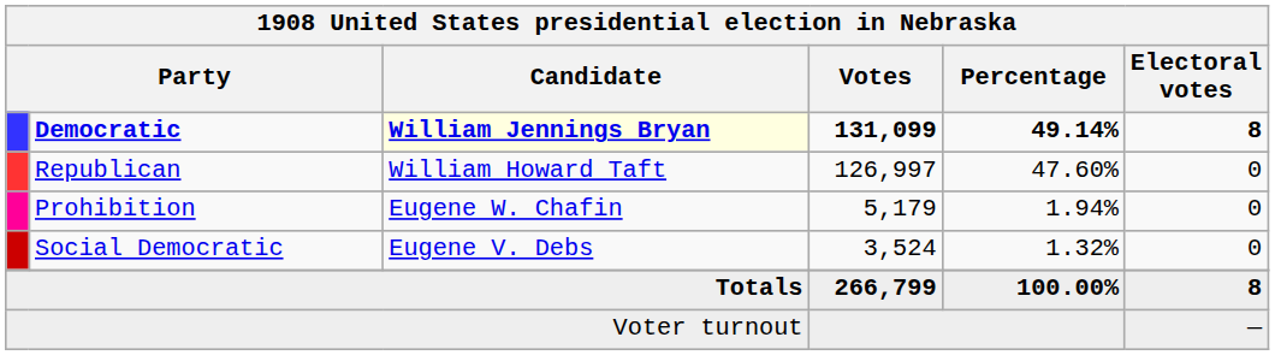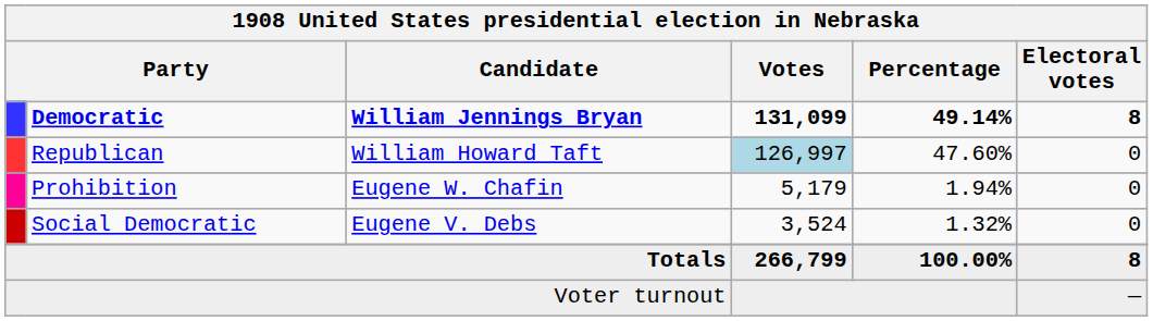Democratic | Candidate: lightyellow background -> no background
Republican | Votes: no background -> lightblue background
